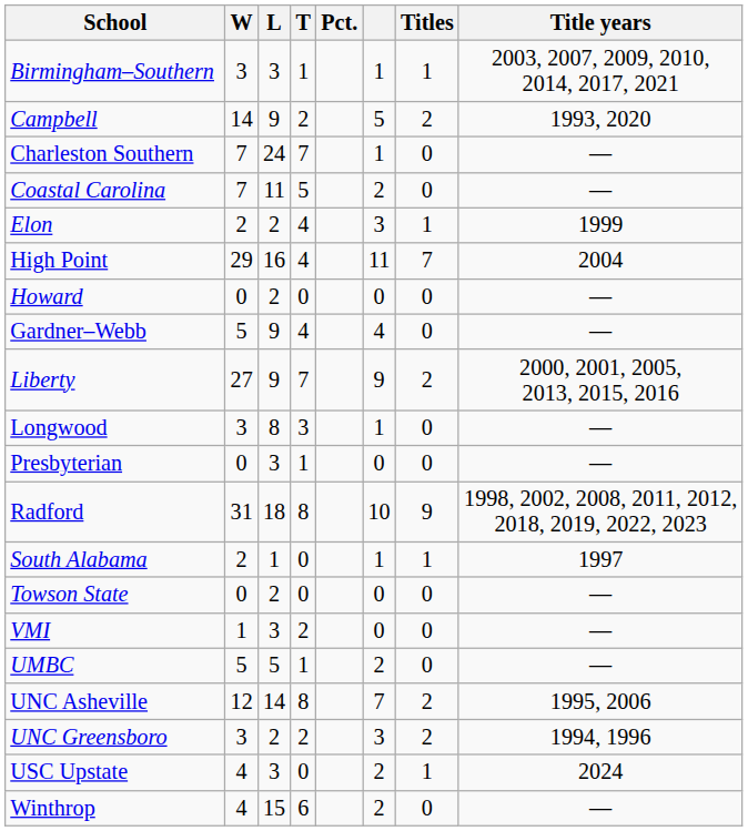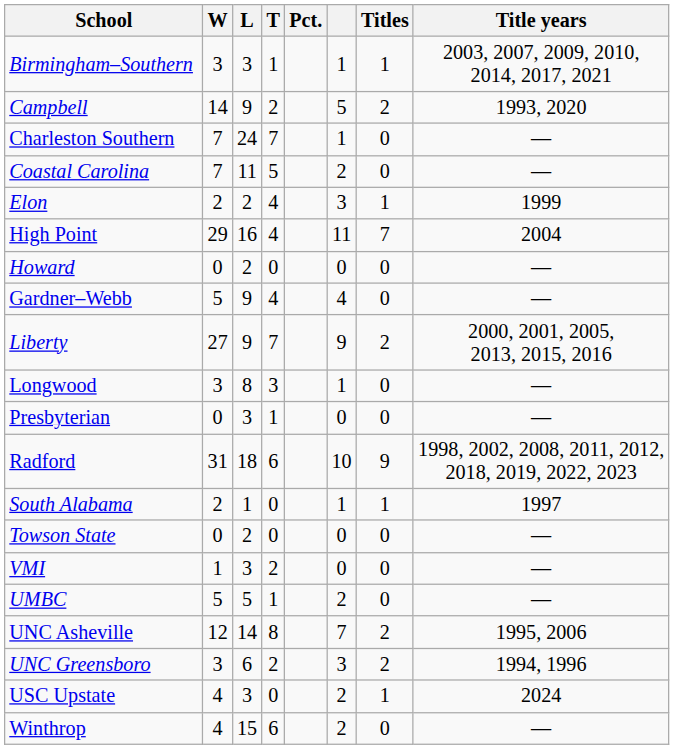Radford | T: 8 -> 6
UNC Greensboro | L: 2 -> 6
